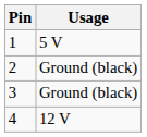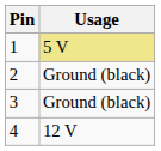1 | Usage: no background -> khaki background
